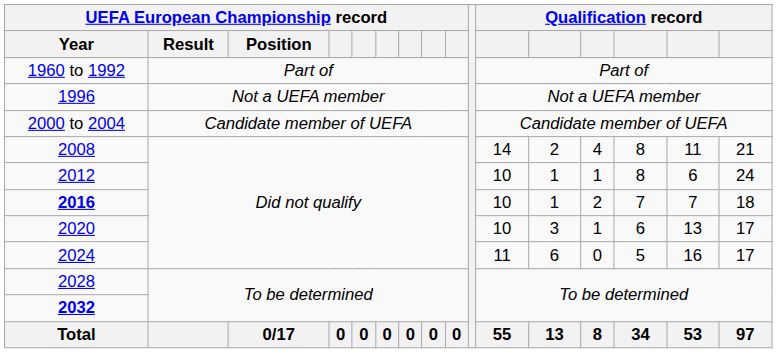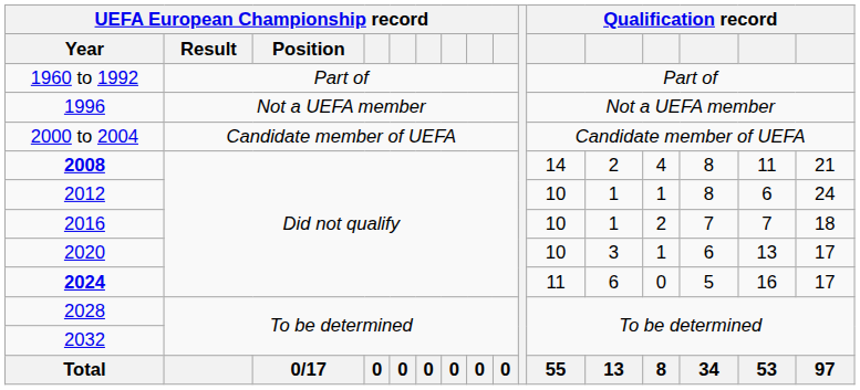2008 | UEFA European Championship record / Year: normal -> bold
2016 | UEFA European Championship record / Year: bold -> normal
2024 | UEFA European Championship record / Year: normal -> bold
2032 | UEFA European Championship record / Year: bold -> normal
